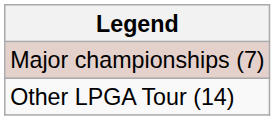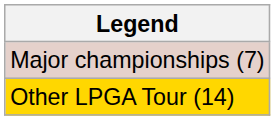row 3 | column 1: no background -> gold background
